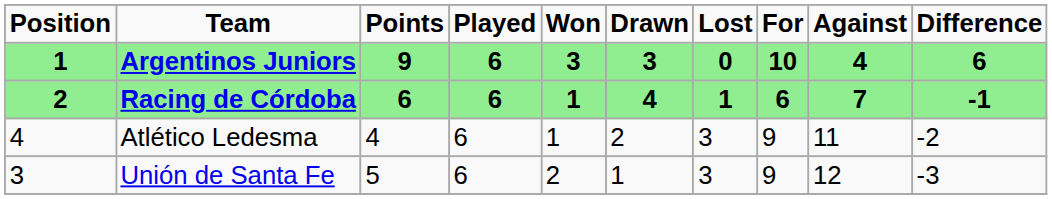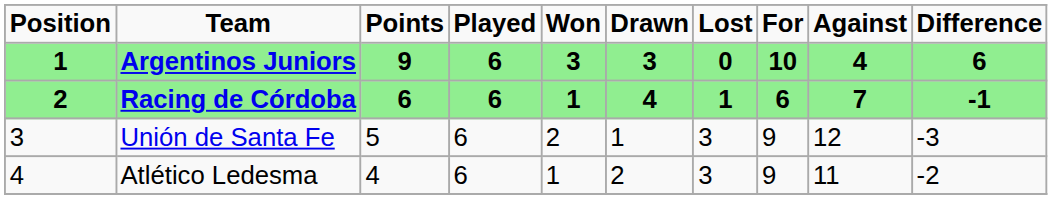rows swapped: Unión de Santa Fe <-> Atlético Ledesma
